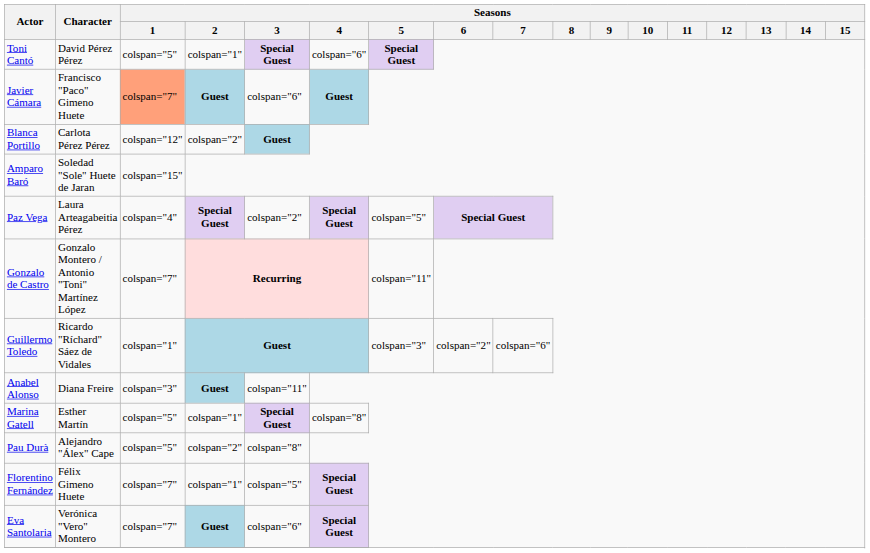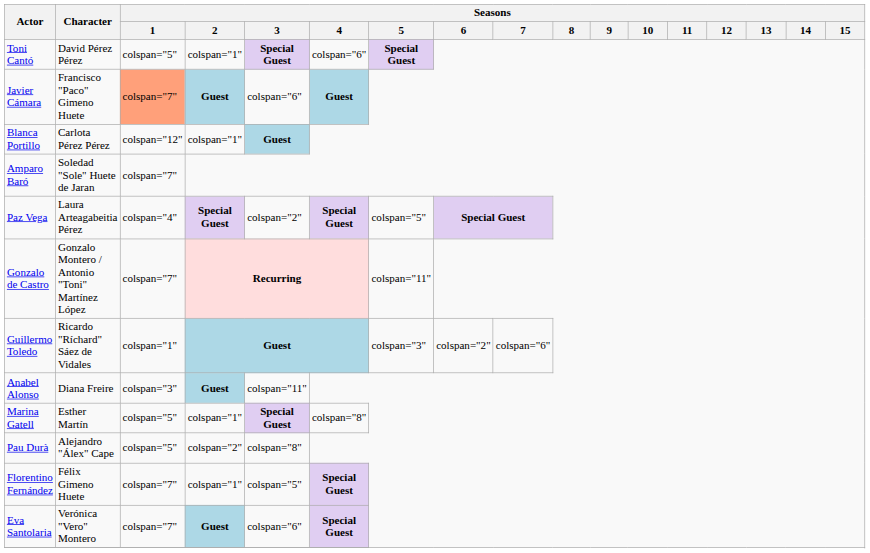Blanca Portillo | Seasons / 2: colspan="2" -> colspan="1"
Amparo Baró | Seasons / 1: colspan="15" -> colspan="7"
